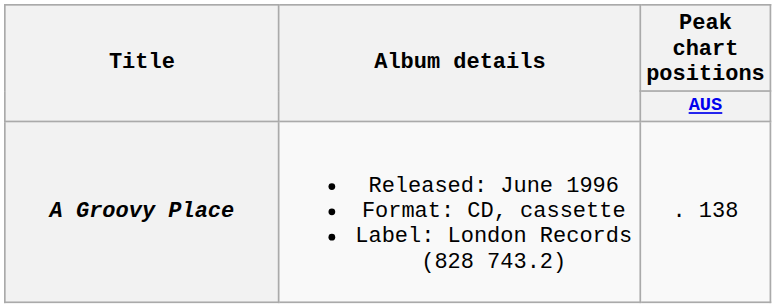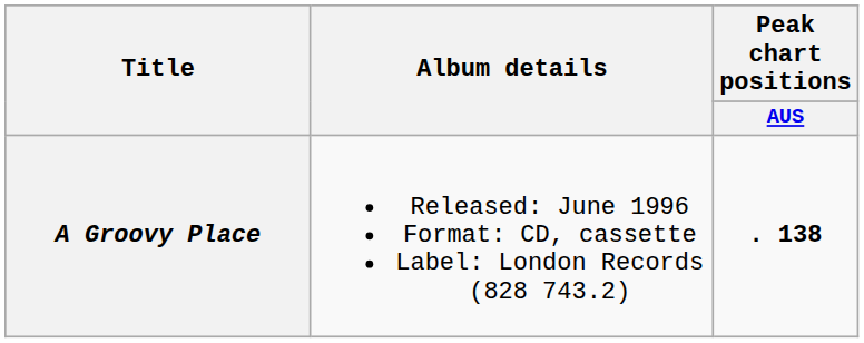A Groovy Place | Peak chart positions / AUS: normal -> bold
